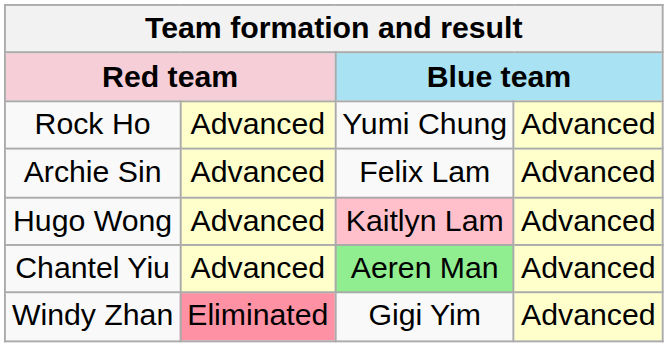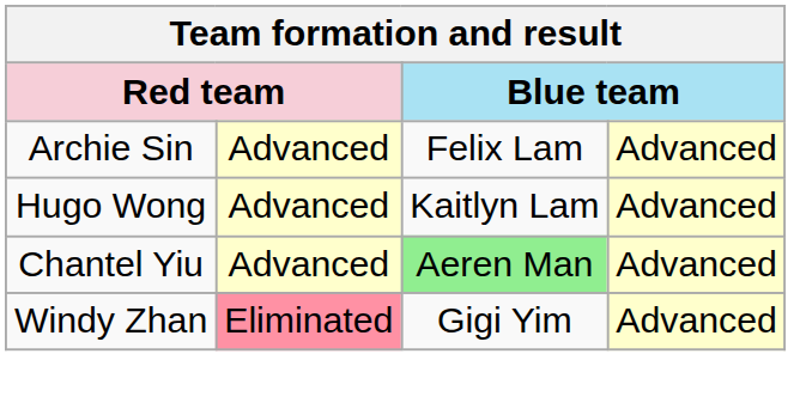- row: Rock Ho | Advanced | Yumi Chung | Advanced
Hugo Wong | column 3: pink background -> no background
